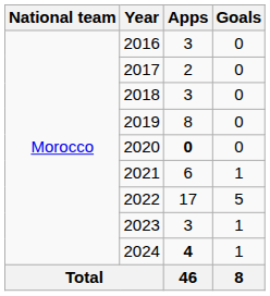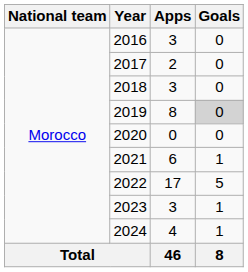2019 | Goals: no background -> lightgrey background
2020 | Apps: bold -> normal
2024 | Apps: bold -> normal
